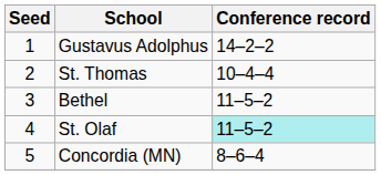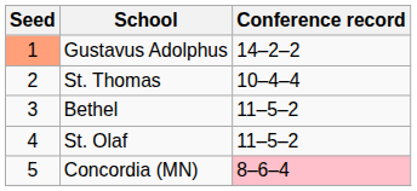Gustavus Adolphus | Seed: no background -> lightsalmon background
St. Olaf | Conference record: paleturquoise background -> no background
Concordia (MN) | Conference record: no background -> pink background
